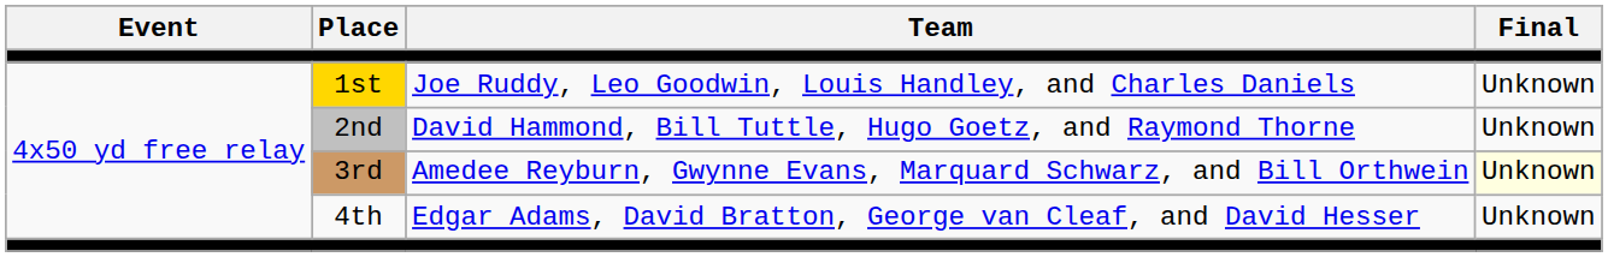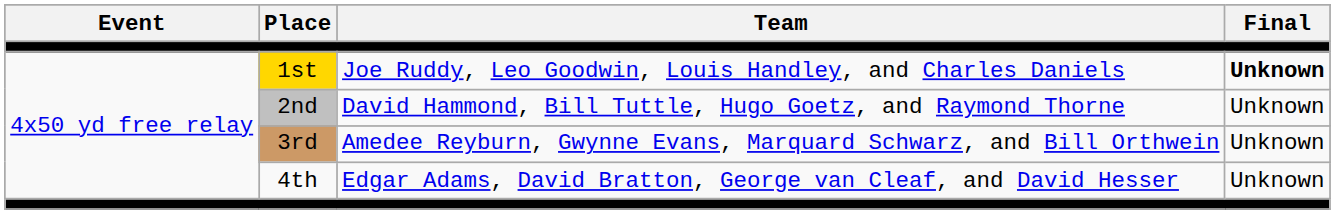1st | Final: normal -> bold
3rd | Final: lightyellow background -> no background
